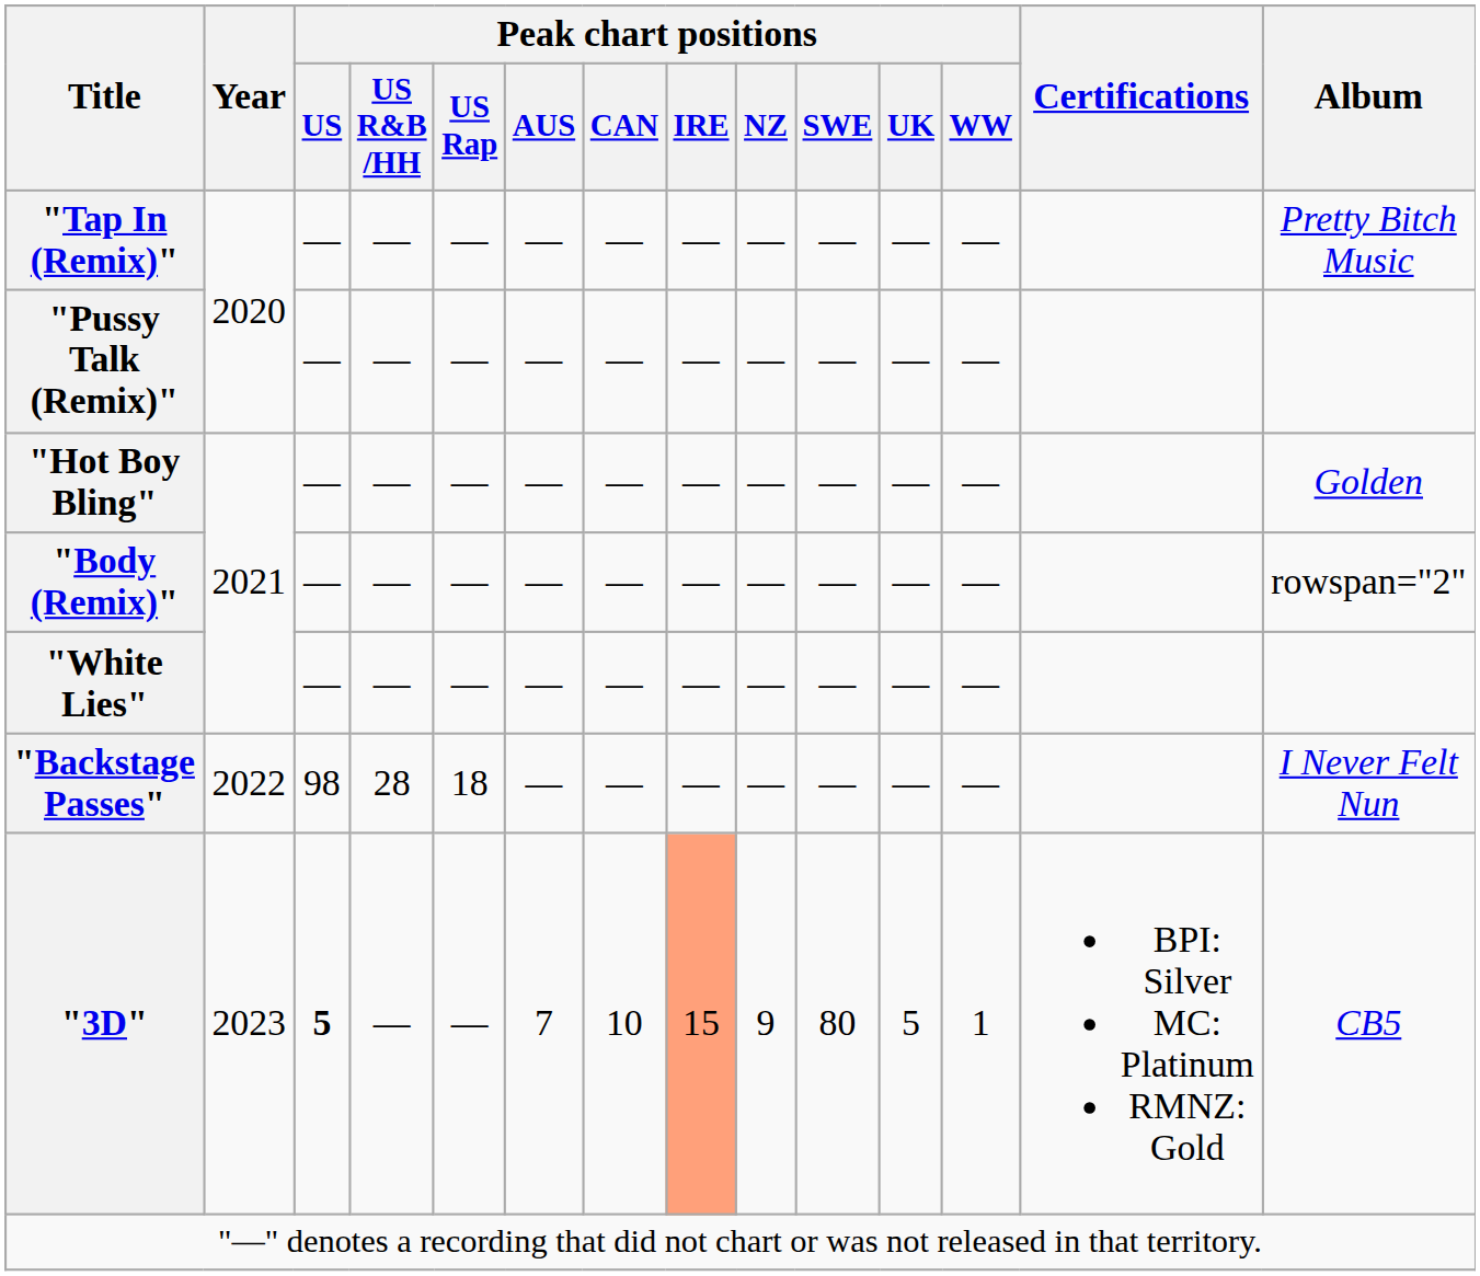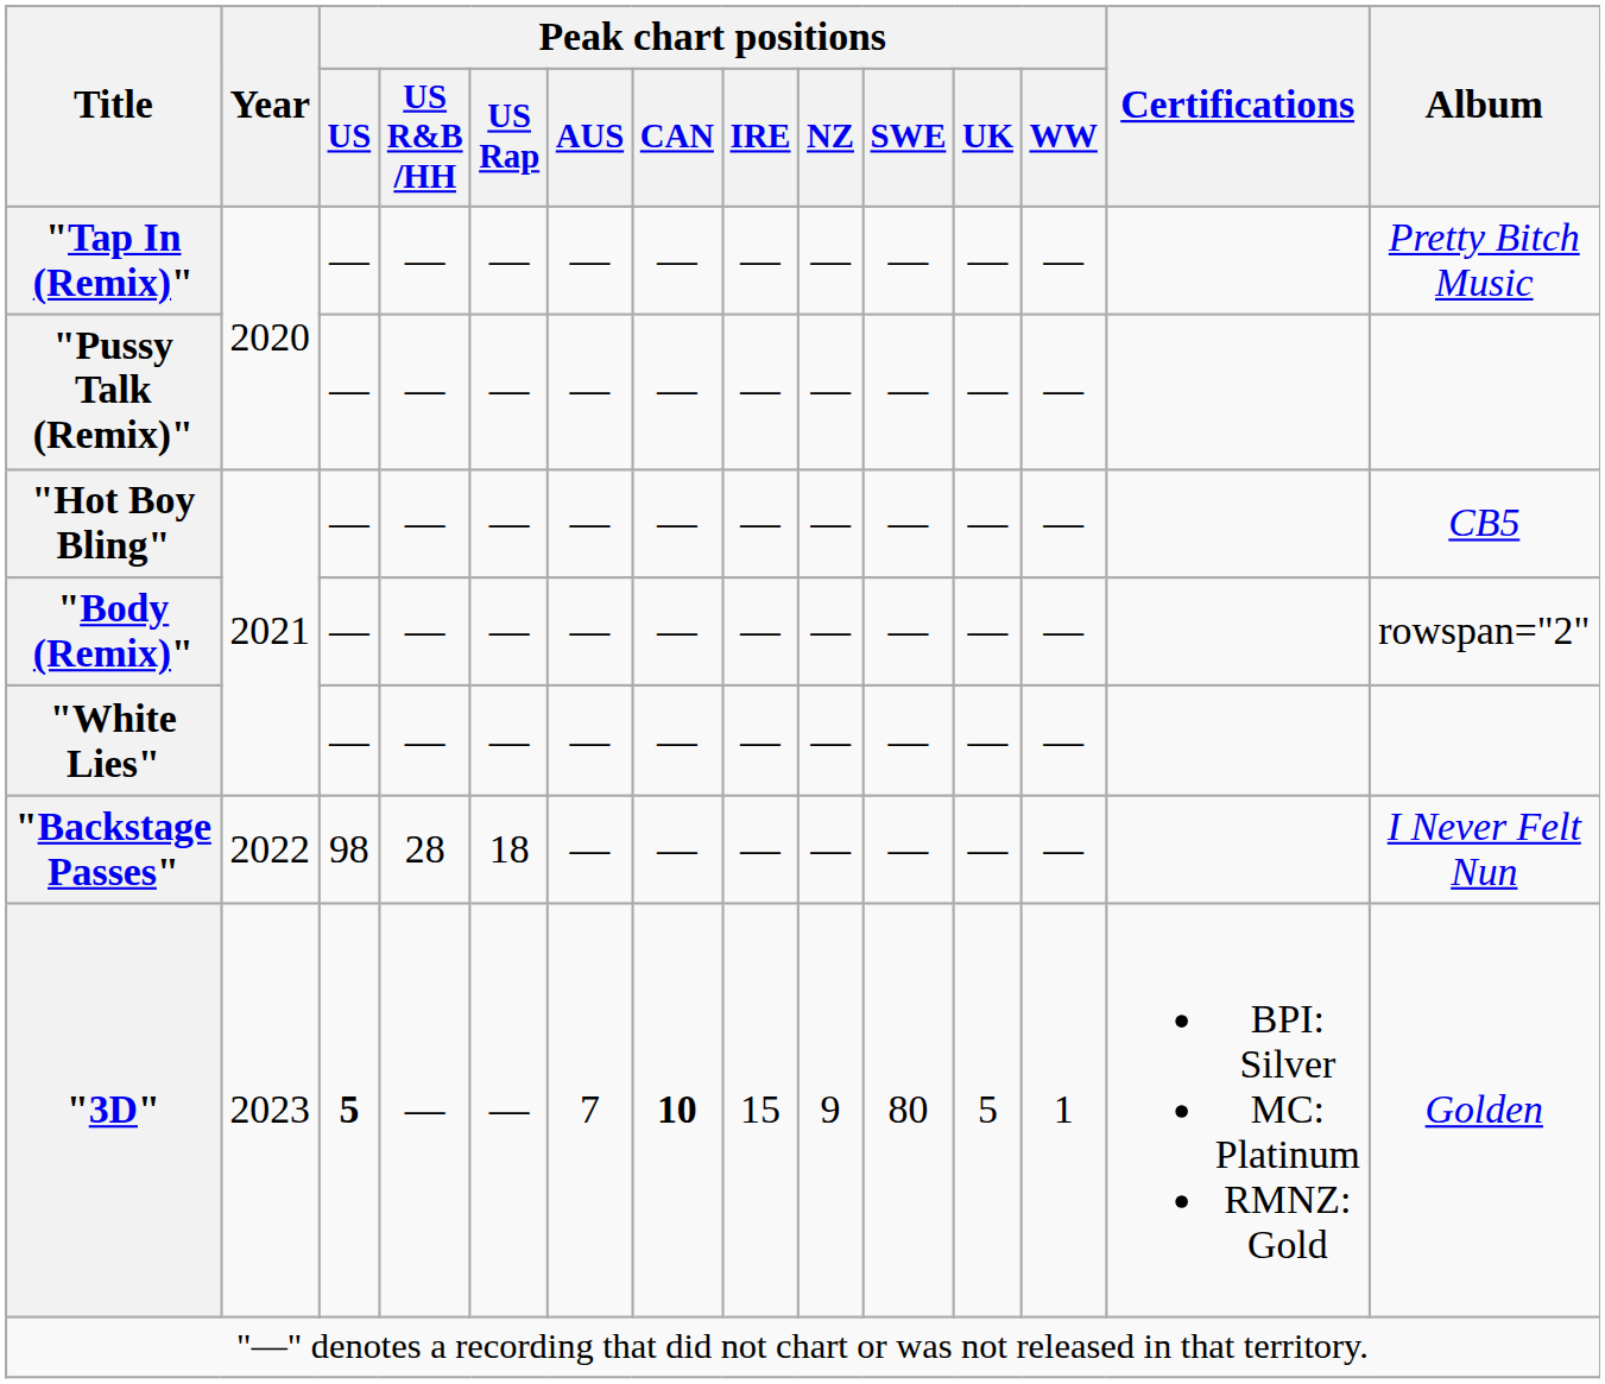"Hot Boy Bling" | Album: Golden -> CB5
"3D" | Peak chart positions / CAN: normal -> bold
"3D" | Peak chart positions / IRE: lightsalmon background -> no background
"3D" | Album: CB5 -> Golden
